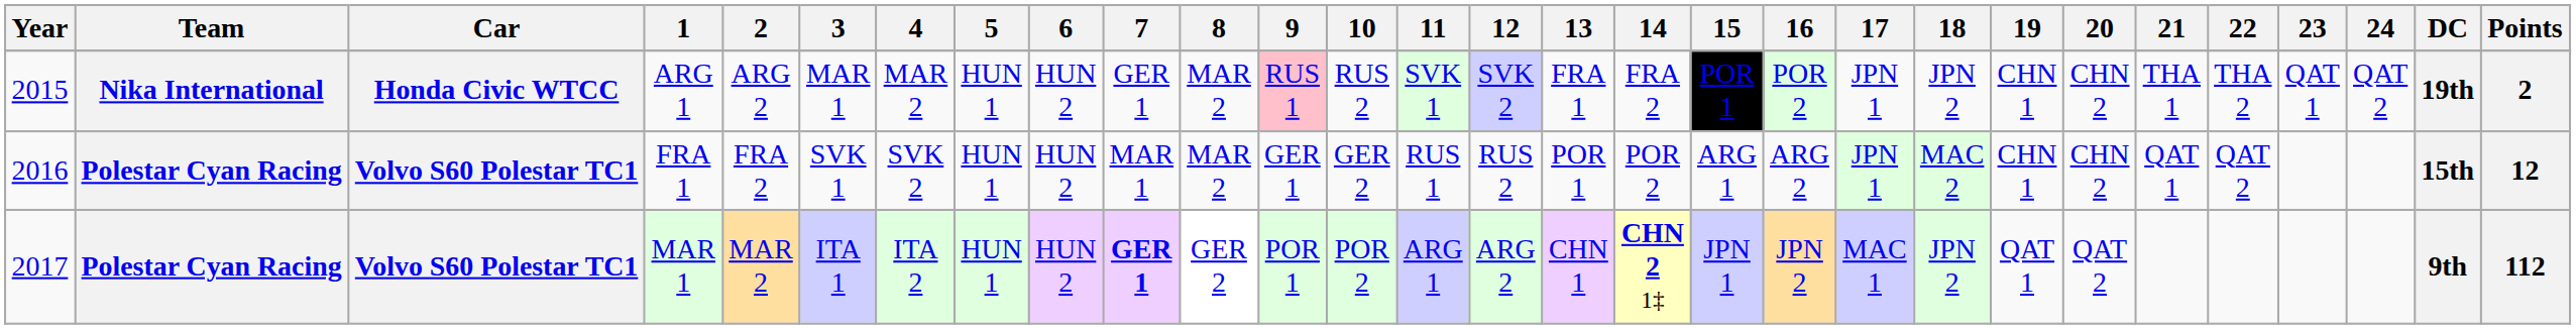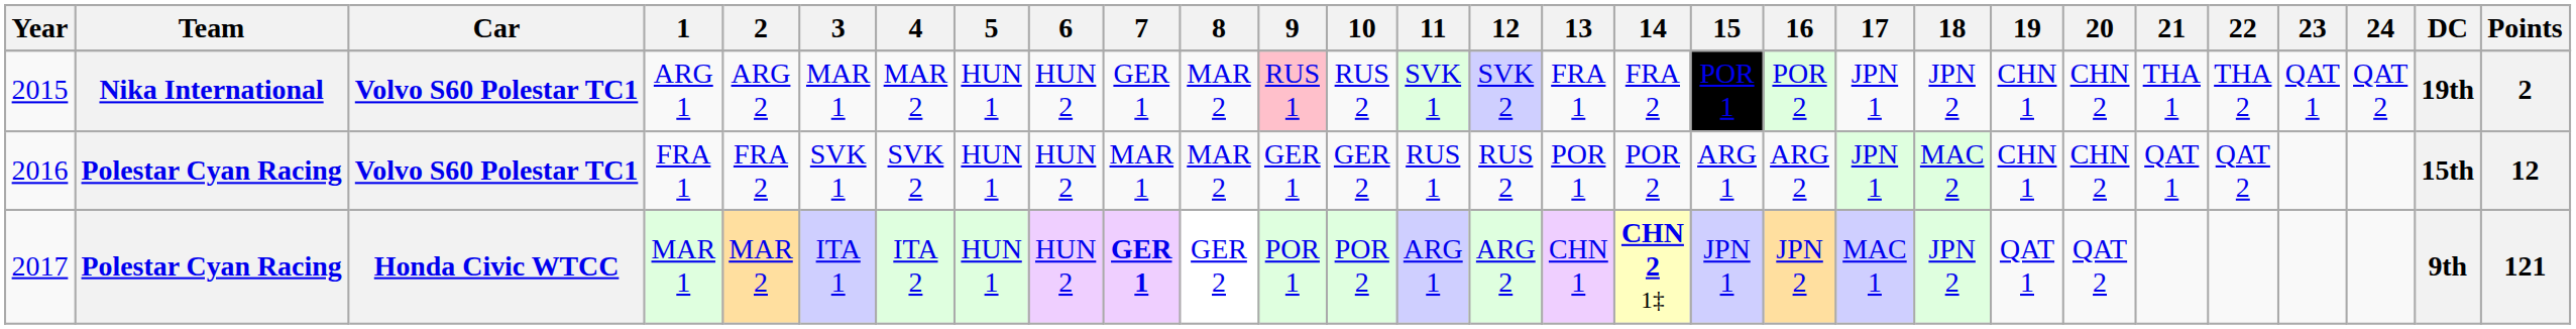row 2 | Car: Honda Civic WTCC -> Volvo S60 Polestar TC1
row 4 | Car: Volvo S60 Polestar TC1 -> Honda Civic WTCC
row 4 | Points: 112 -> 121
